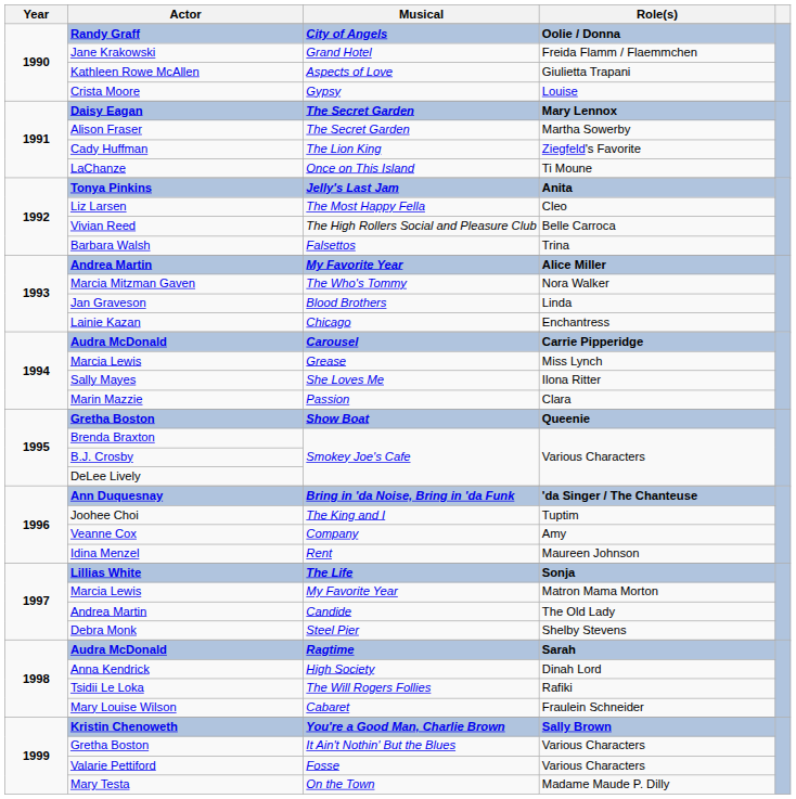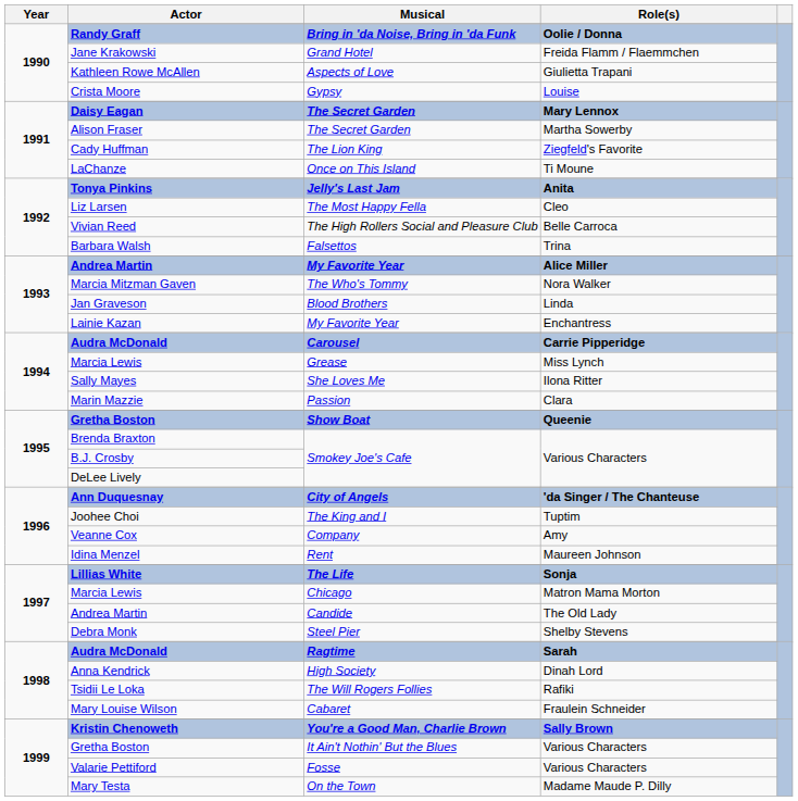Randy Graff | Musical: City of Angels -> Bring in 'da Noise, Bring in 'da Funk
Lainie Kazan | Musical: Chicago -> My Favorite Year
Ann Duquesnay | Musical: Bring in 'da Noise, Bring in 'da Funk -> City of Angels
1997 / Marcia Lewis | Musical: My Favorite Year -> Chicago
